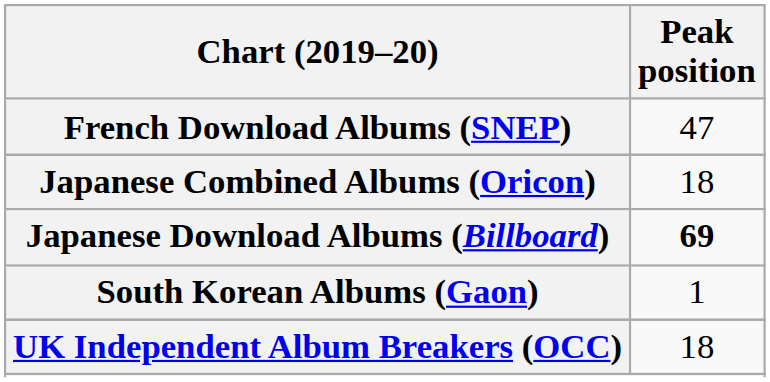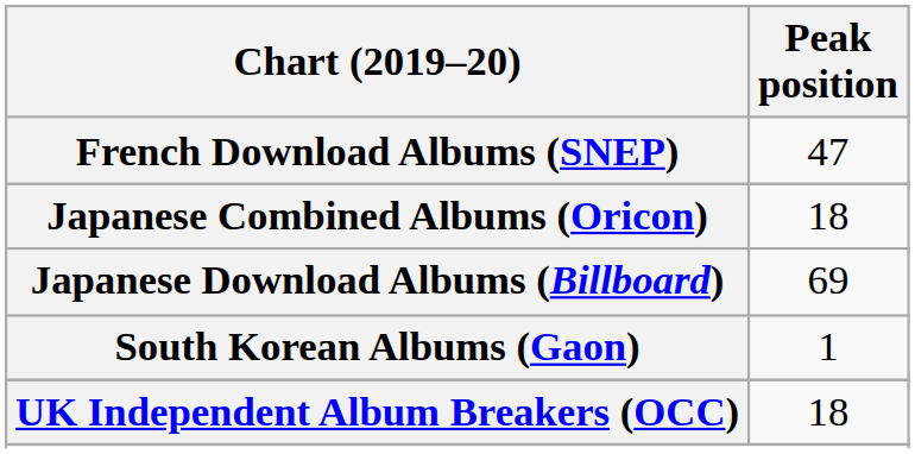Japanese Download Albums (Billboard) | Peak position: bold -> normal
